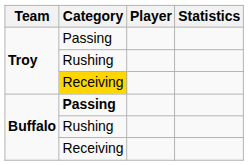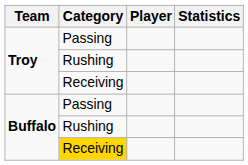Troy / Receiving | Category: gold background -> no background
Buffalo / Passing | Category: bold -> normal
Buffalo / Receiving | Category: no background -> gold background
